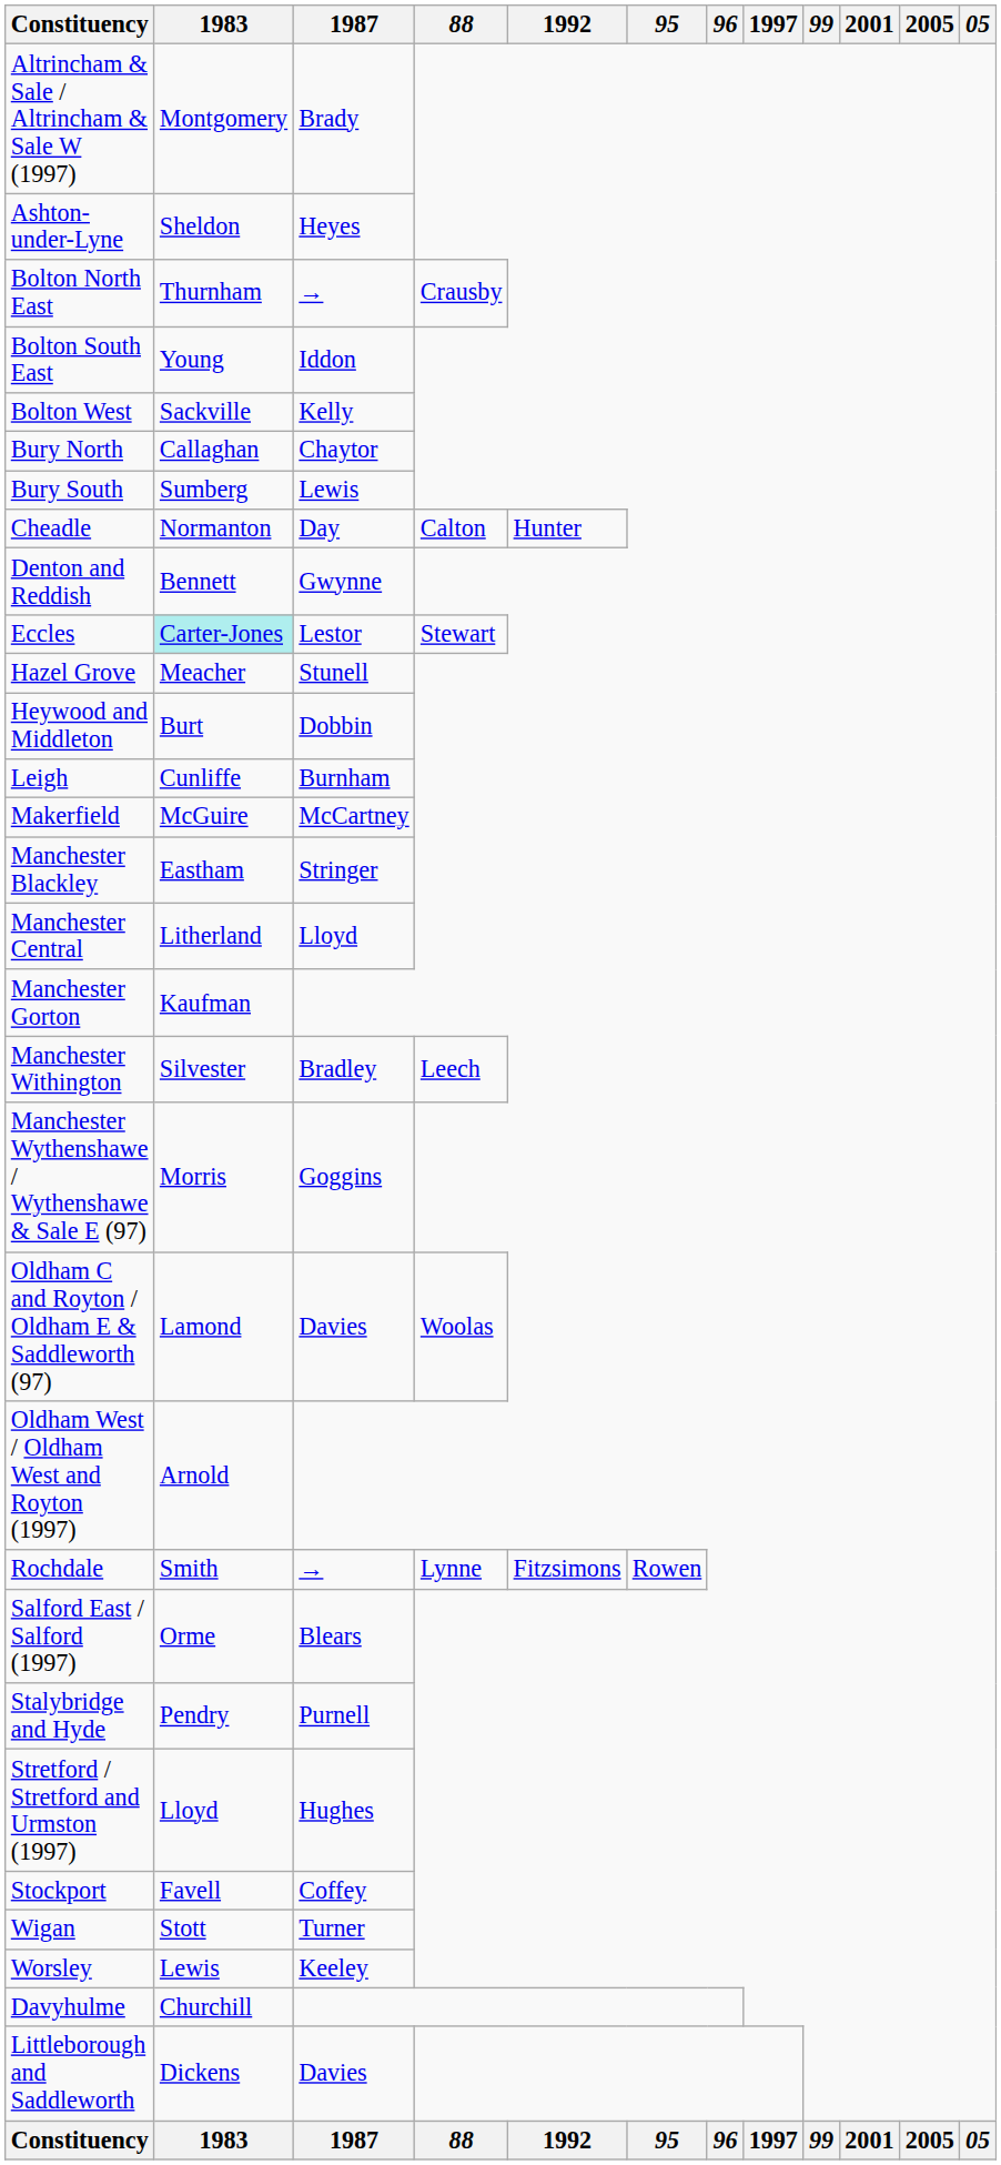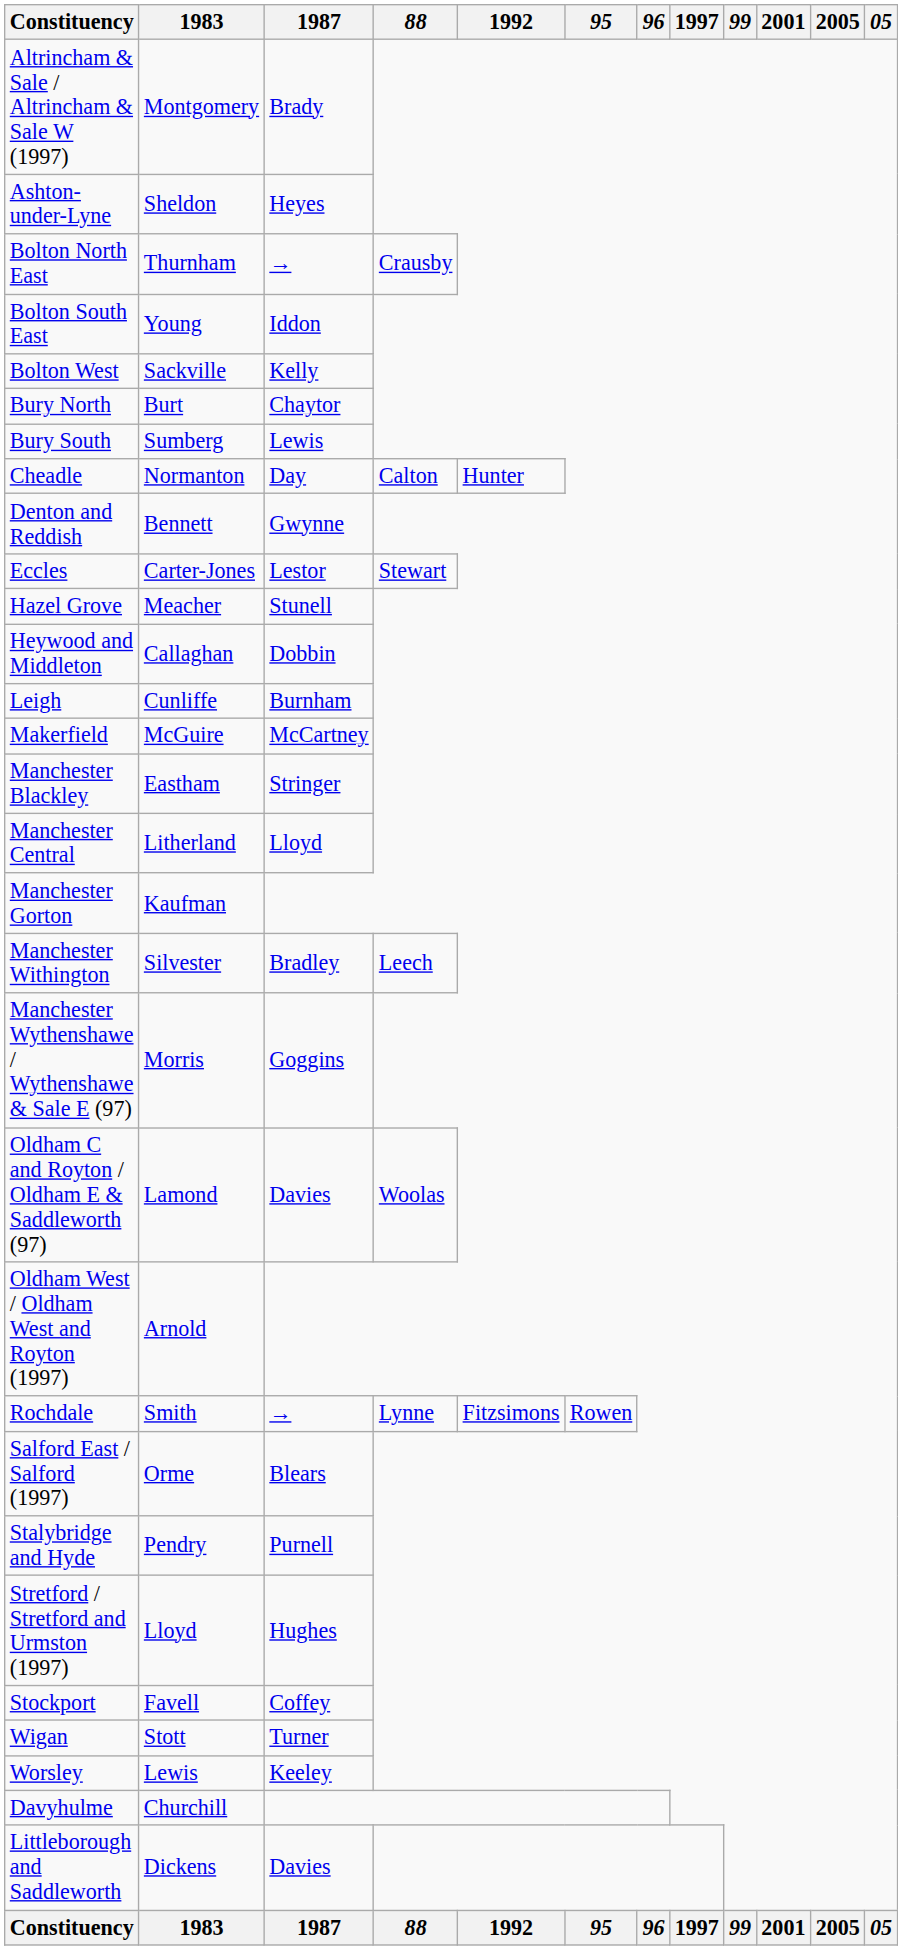Bury North | 1983: Callaghan -> Burt
Eccles | 1983: paleturquoise background -> no background
Heywood and Middleton | 1983: Burt -> Callaghan
